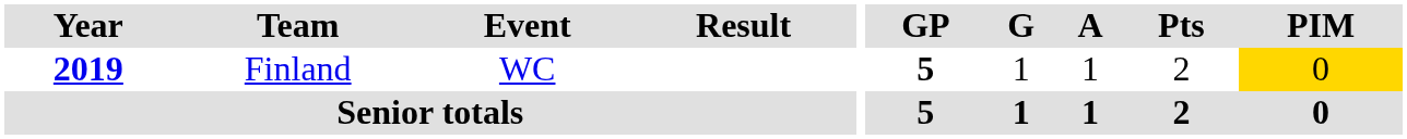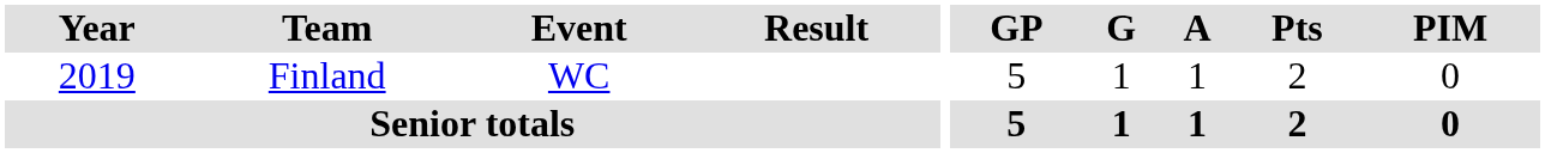Finland | Year: bold -> normal
Finland | GP: bold -> normal
Finland | PIM: gold background -> no background
